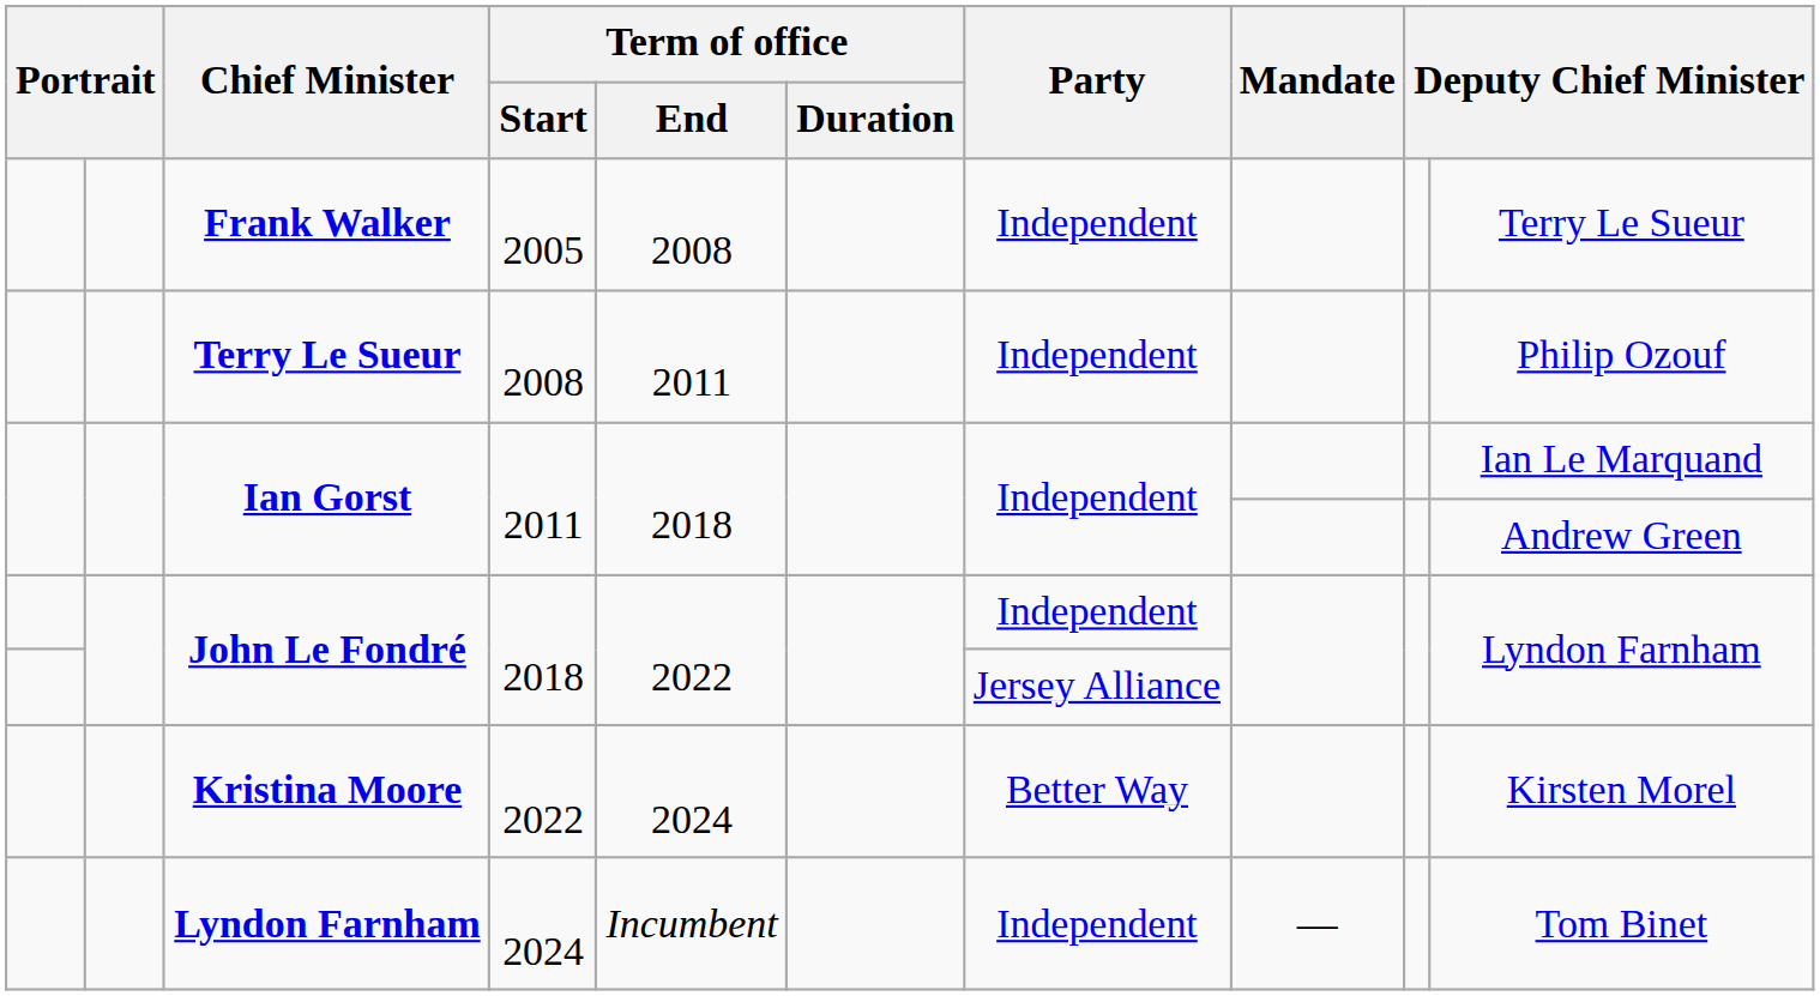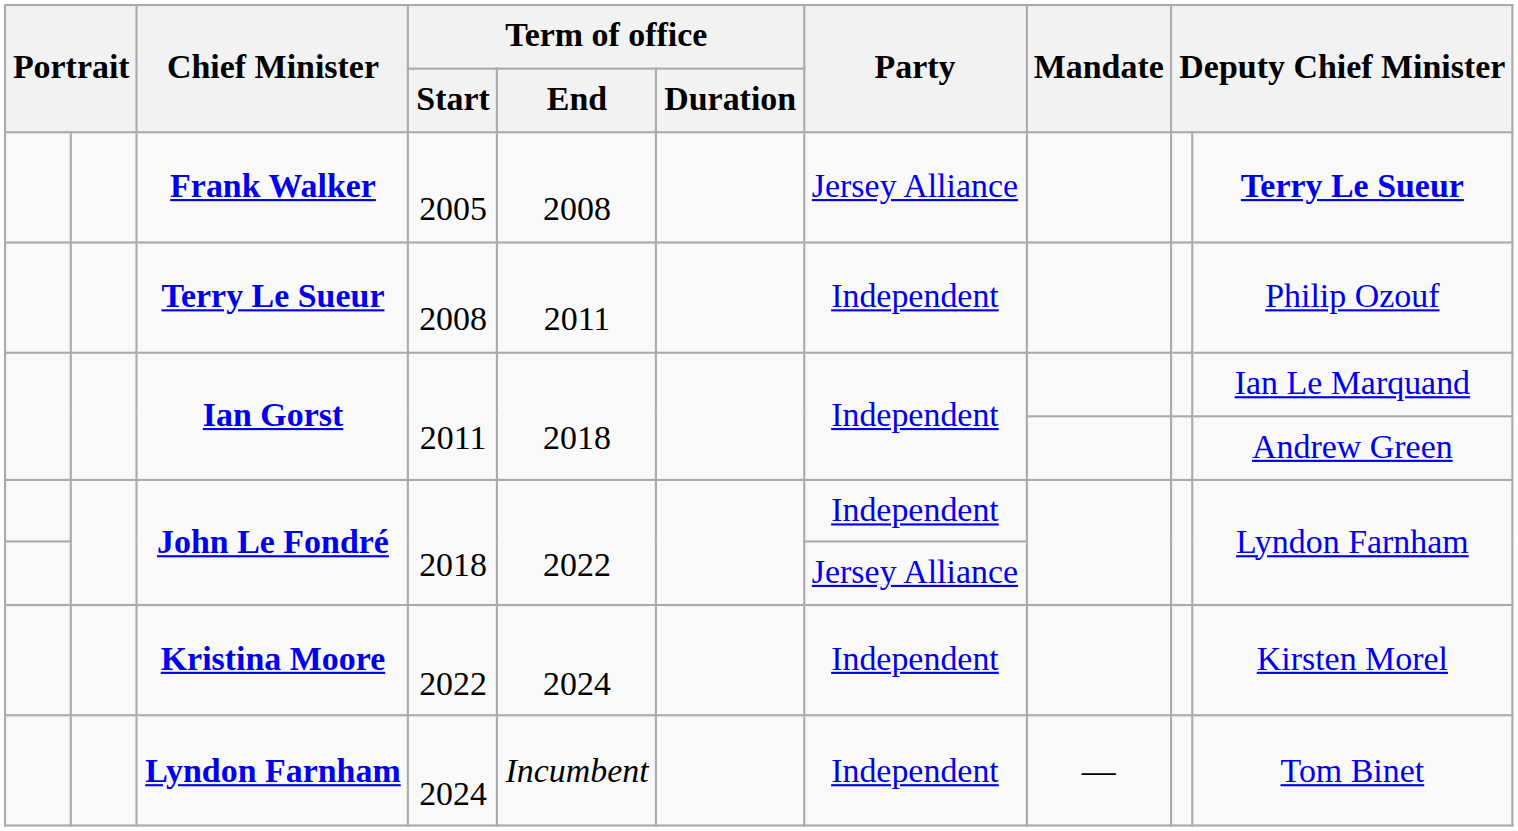Frank Walker | Party: Independent -> Jersey Alliance
Frank Walker | column 10: normal -> bold
Kristina Moore | Party: Better Way -> Independent
